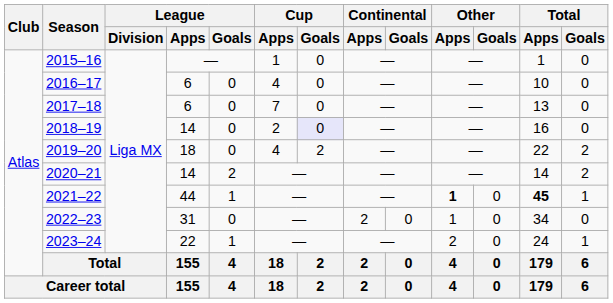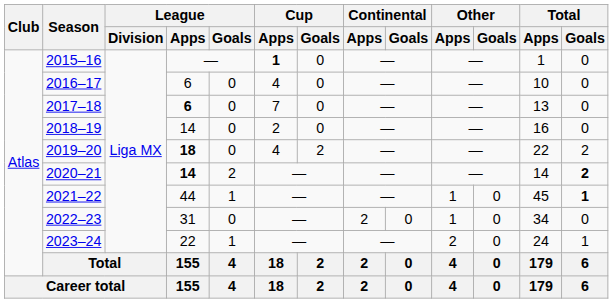2015–16 | Cup / Apps: normal -> bold
2017–18 | League / Apps: normal -> bold
2018–19 | Cup / Goals: lavender background -> no background
2019–20 | League / Apps: normal -> bold
2020–21 | League / Apps: normal -> bold
2020–21 | Total / Goals: normal -> bold
2021–22 | Other / Apps: bold -> normal
2021–22 | Total / Apps: bold -> normal
2021–22 | Total / Goals: normal -> bold
